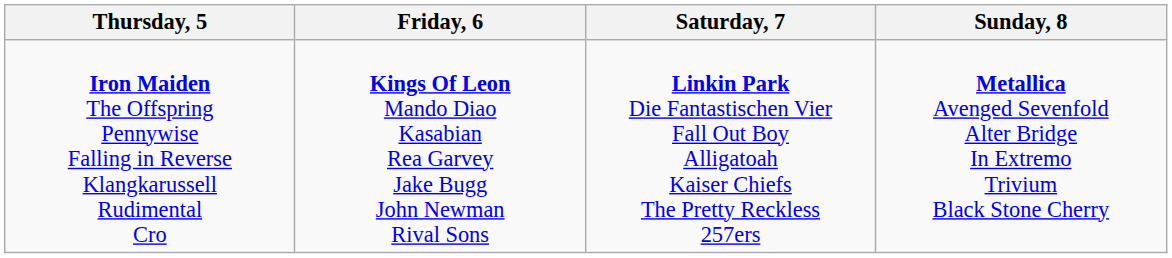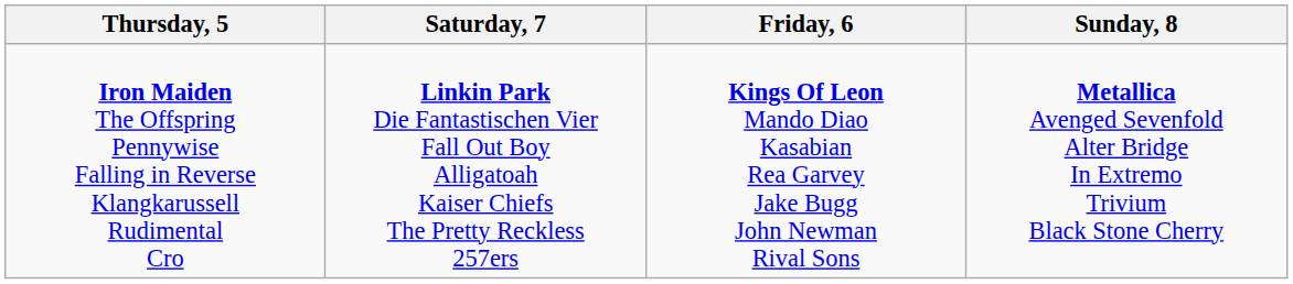columns swapped: Friday, 6 <-> Saturday, 7
